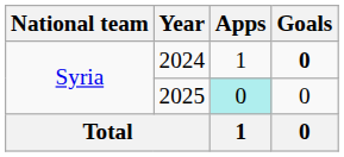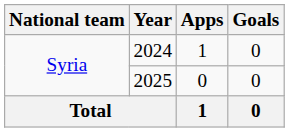2024 | Goals: bold -> normal
2025 | Apps: paleturquoise background -> no background
